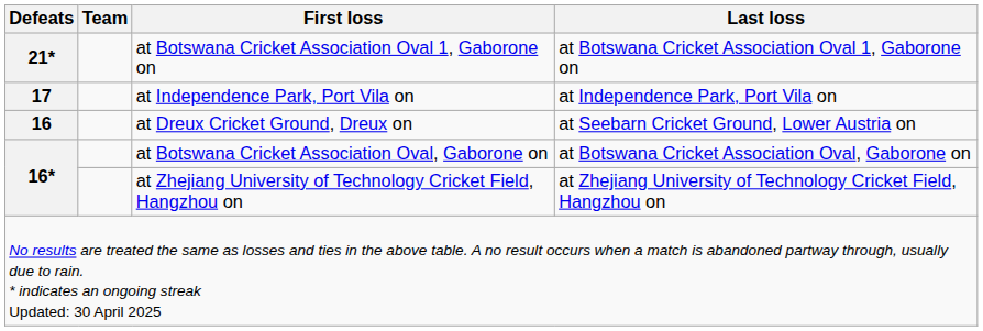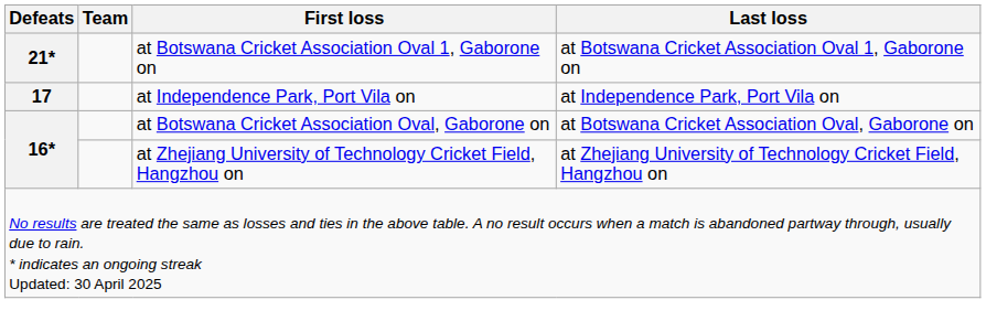- row: 16 | at Dreux Cricket Ground, Dreux on | at Seebarn Cricket Ground, Lower Austria on
